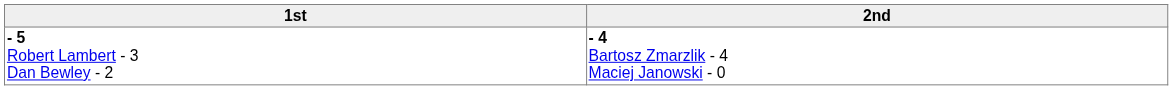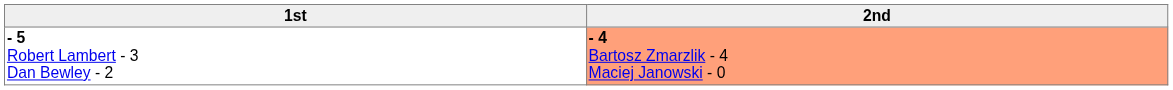- 5 Robert Lambert - 3 Dan Bewley - 2 | 2nd: no background -> lightsalmon background
